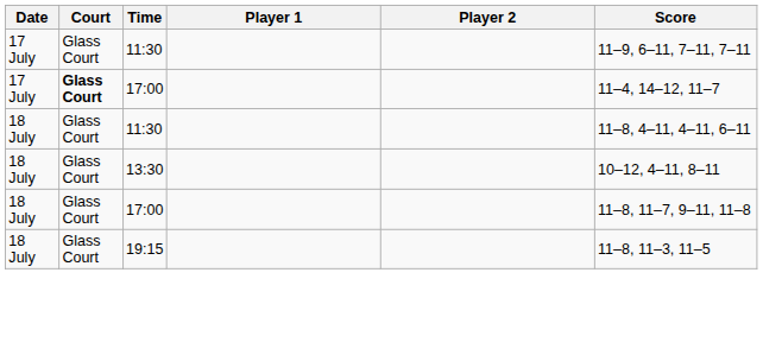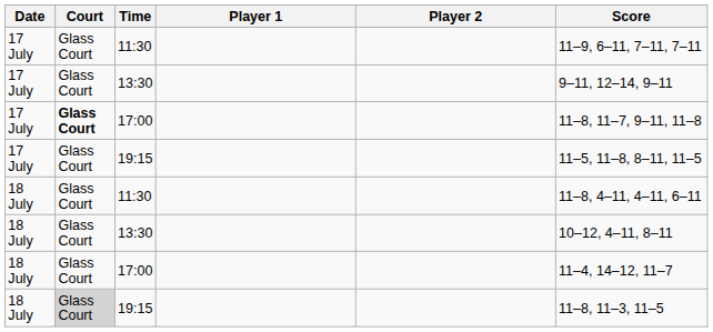+ row: 17 July | Glass Court | 13:30 | 9–11, 12–14, 9–11
17 July / 17:00 | Score: 11–4, 14–12, 11–7 -> 11–8, 11–7, 9–11, 11–8
+ row: 17 July | Glass Court | 19:15 | 11–5, 11–8, 8–11, 11–5
18 July / 17:00 | Score: 11–8, 11–7, 9–11, 11–8 -> 11–4, 14–12, 11–7
18 July / 19:15 | Court: no background -> lightgrey background
